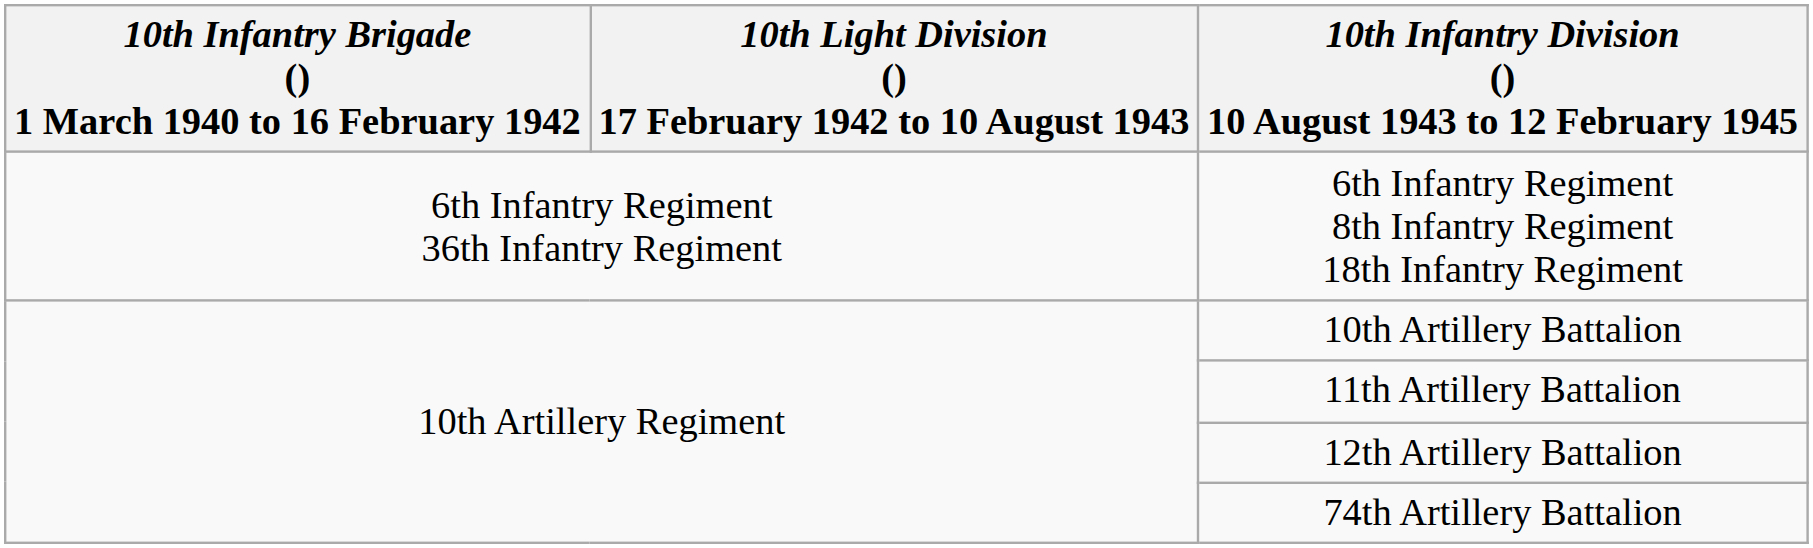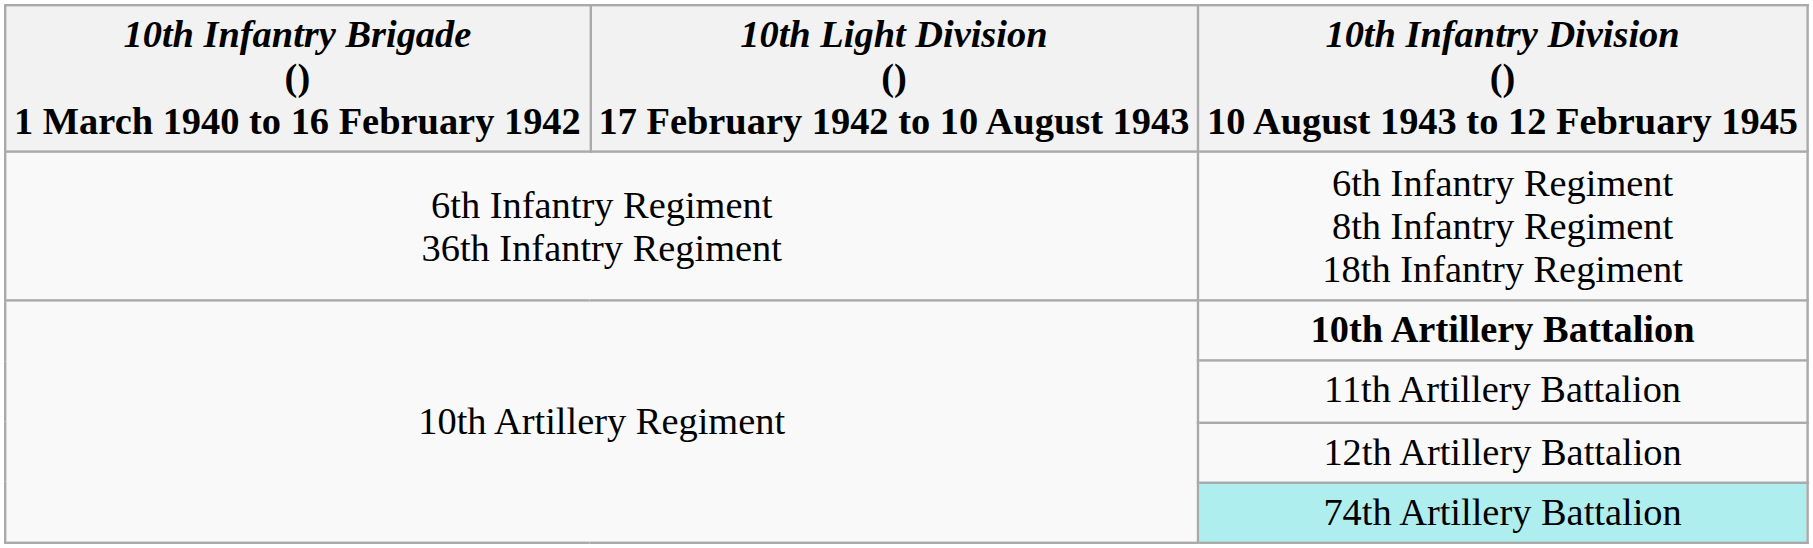10th Artillery Battalion | 10th Infantry Division () 10 August 1943 to 12 February 1945: normal -> bold
74th Artillery Battalion | 10th Infantry Division () 10 August 1943 to 12 February 1945: no background -> paleturquoise background
